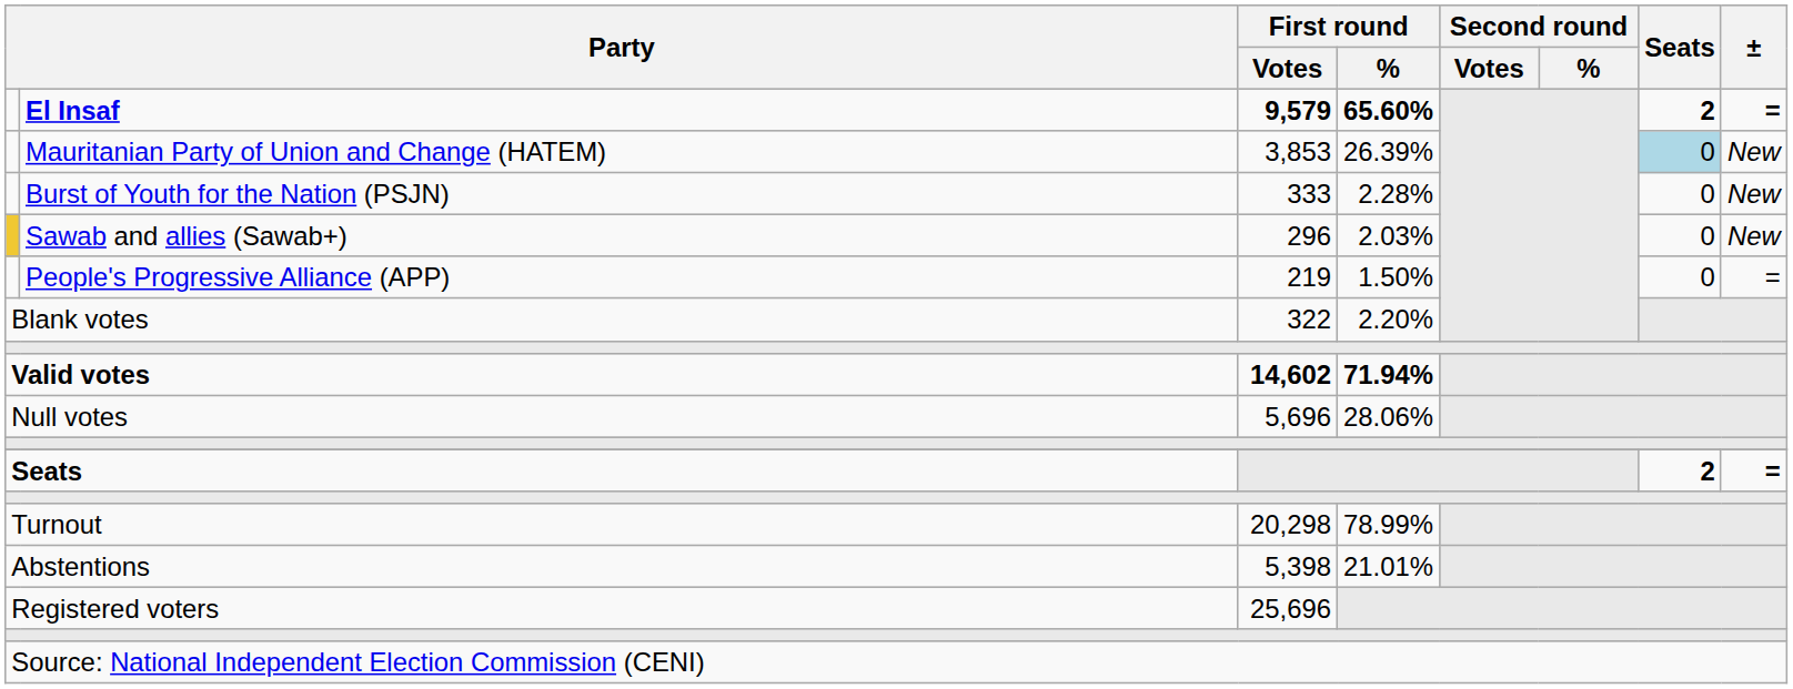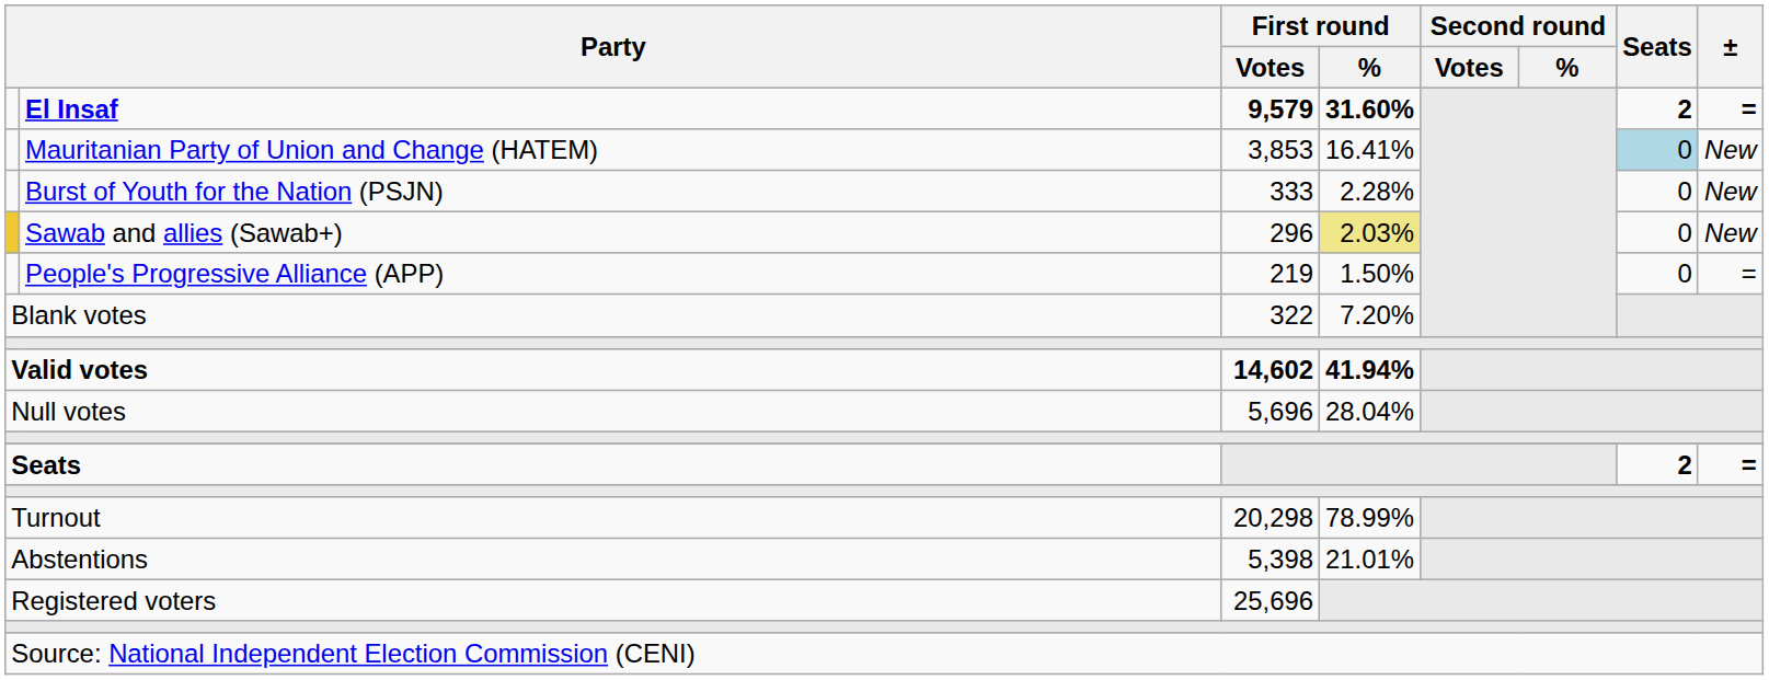El Insaf | First round / %: 65.60% -> 31.60%
Mauritanian Party of Union and Change (HATEM) | First round / %: 26.39% -> 16.41%
Sawab and allies (Sawab+) | First round / %: no background -> khaki background
Blank votes | First round / %: 2.20% -> 7.20%
Valid votes | First round / %: 71.94% -> 41.94%
Null votes | First round / %: 28.06% -> 28.04%
